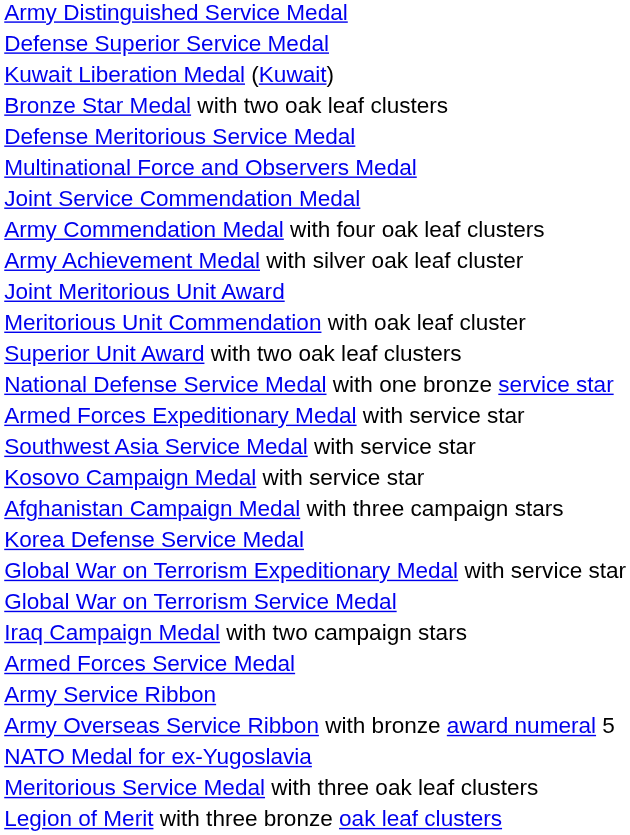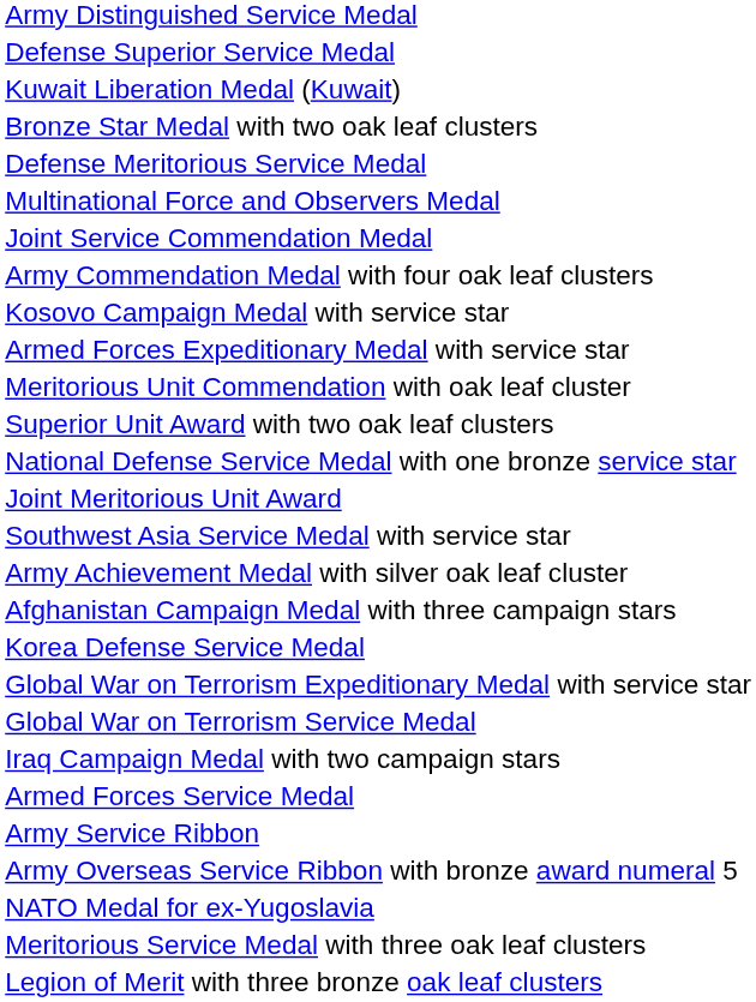row 9 | column 1: Army Achievement Medal with silver oak leaf cluster -> Kosovo Campaign Medal with service star
row 10 | column 1: Joint Meritorious Unit Award -> Armed Forces Expeditionary Medal with service star
row 14 | column 1: Armed Forces Expeditionary Medal with service star -> Joint Meritorious Unit Award
row 16 | column 1: Kosovo Campaign Medal with service star -> Army Achievement Medal with silver oak leaf cluster
